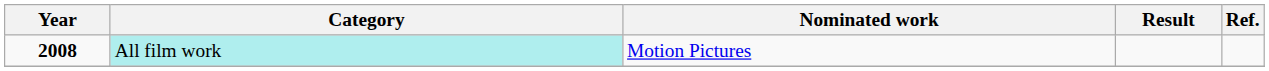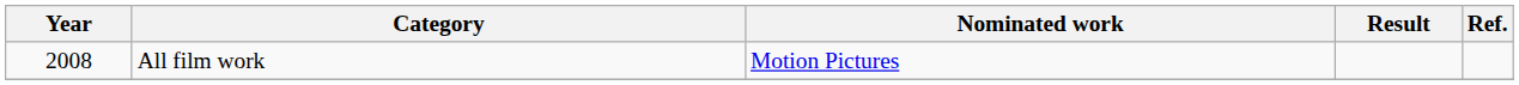row 2 | Year: bold -> normal
row 2 | Category: paleturquoise background -> no background
